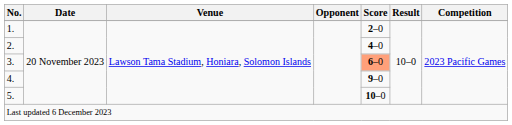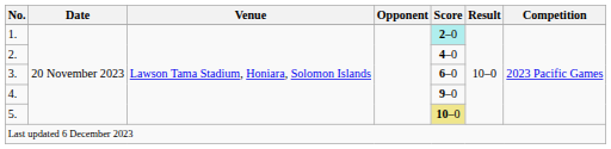1. | Score: no background -> paleturquoise background
3. | Score: lightsalmon background -> no background
5. | Score: no background -> khaki background
